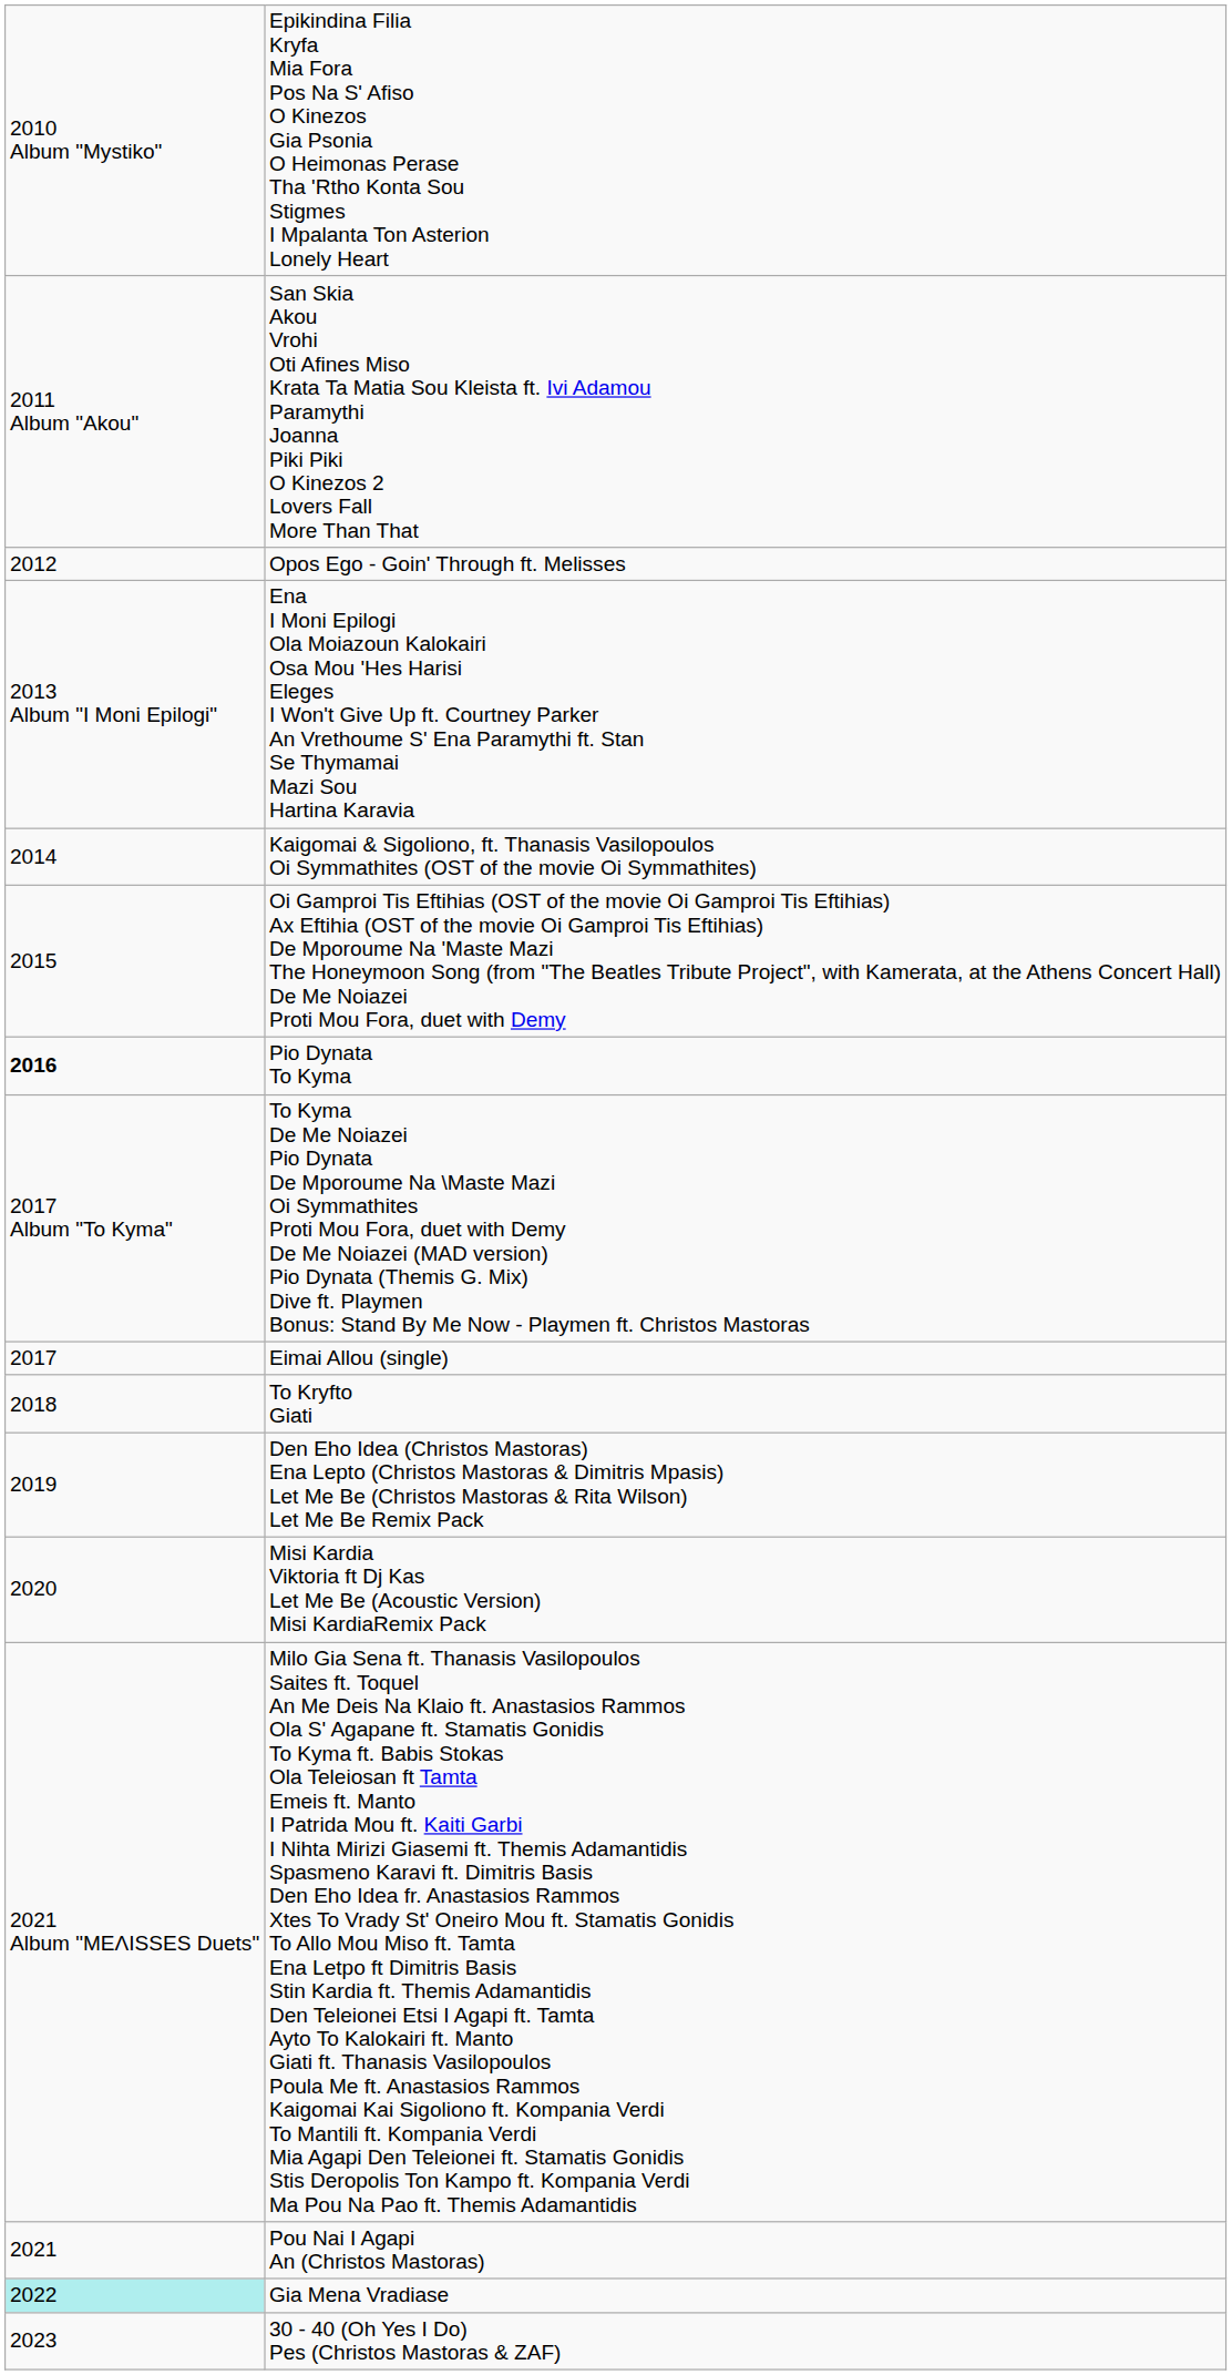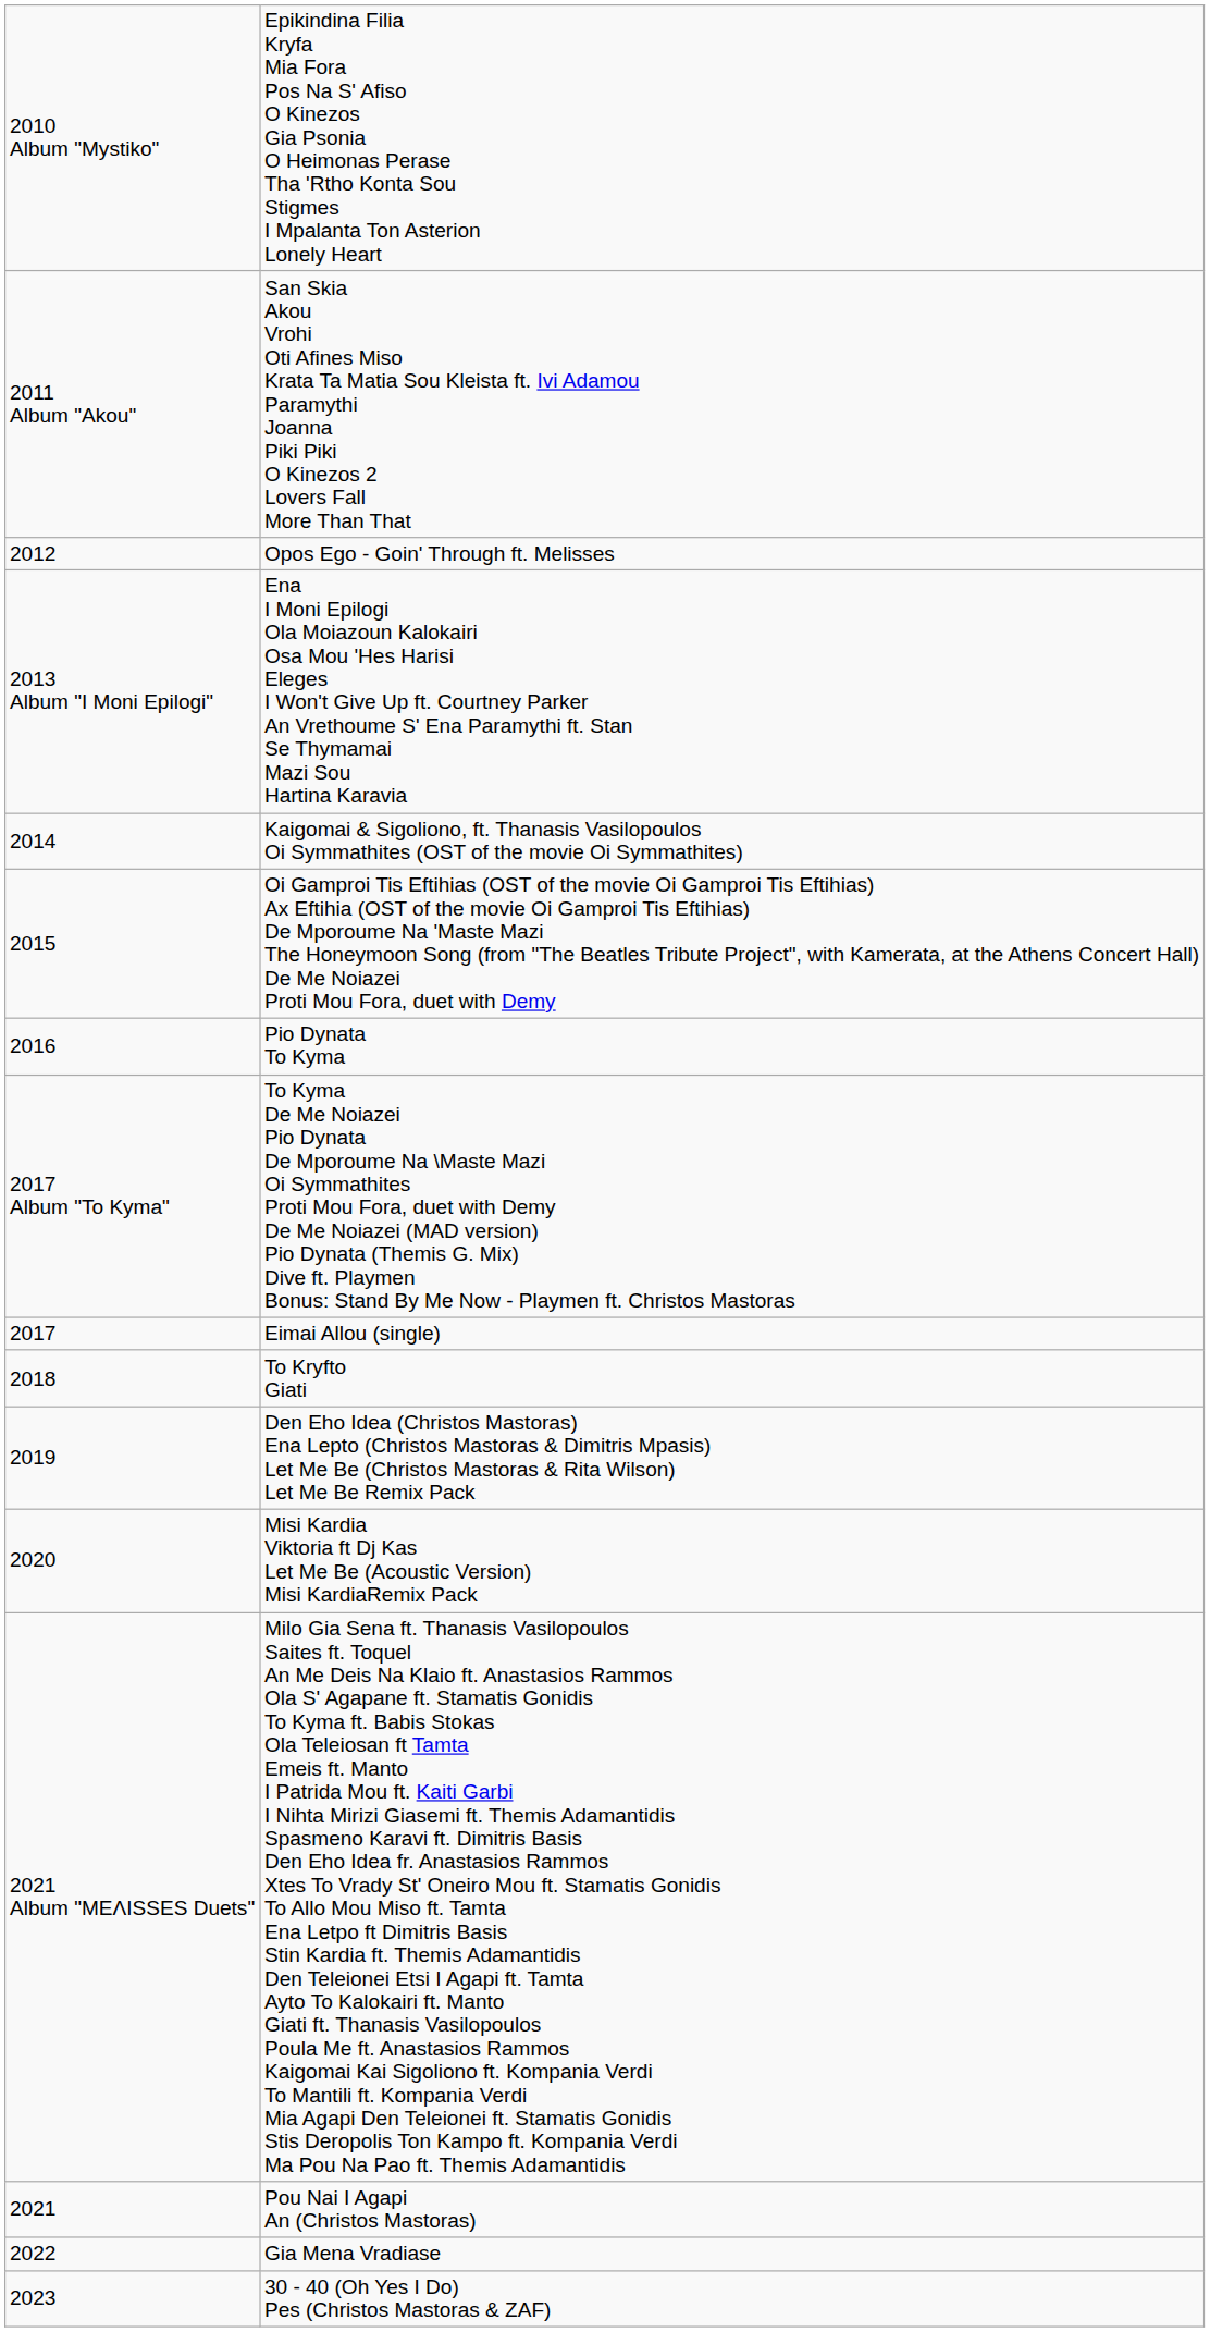Pio Dynata To Kyma | column 1: bold -> normal
Gia Mena Vradiase | column 1: paleturquoise background -> no background
